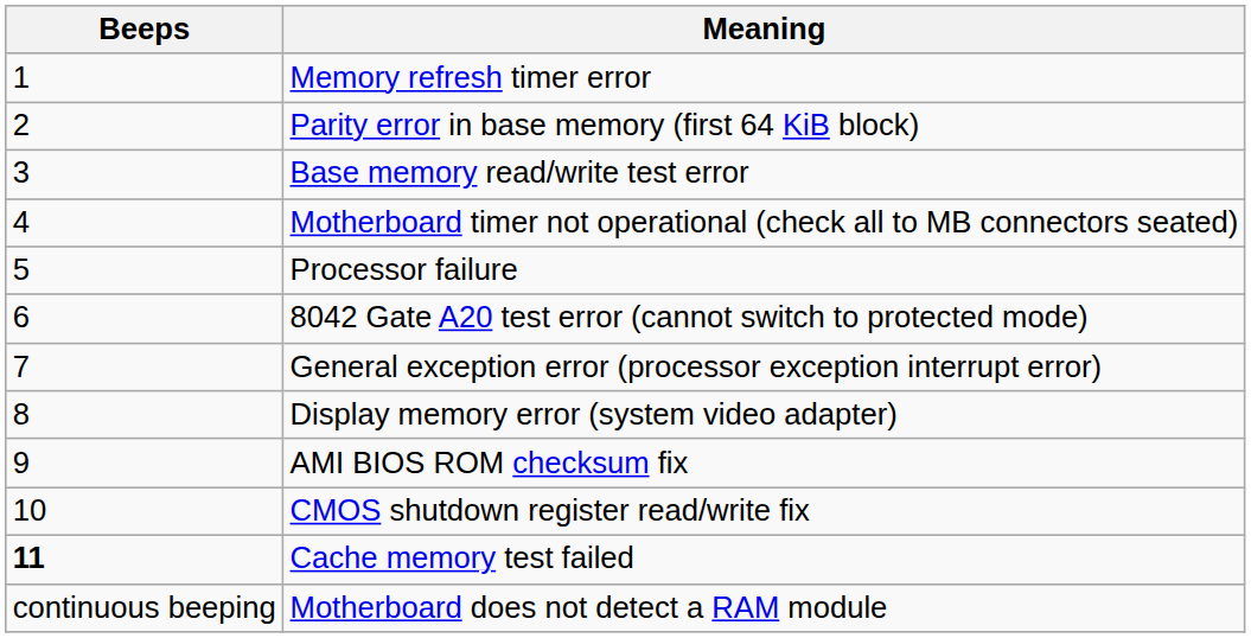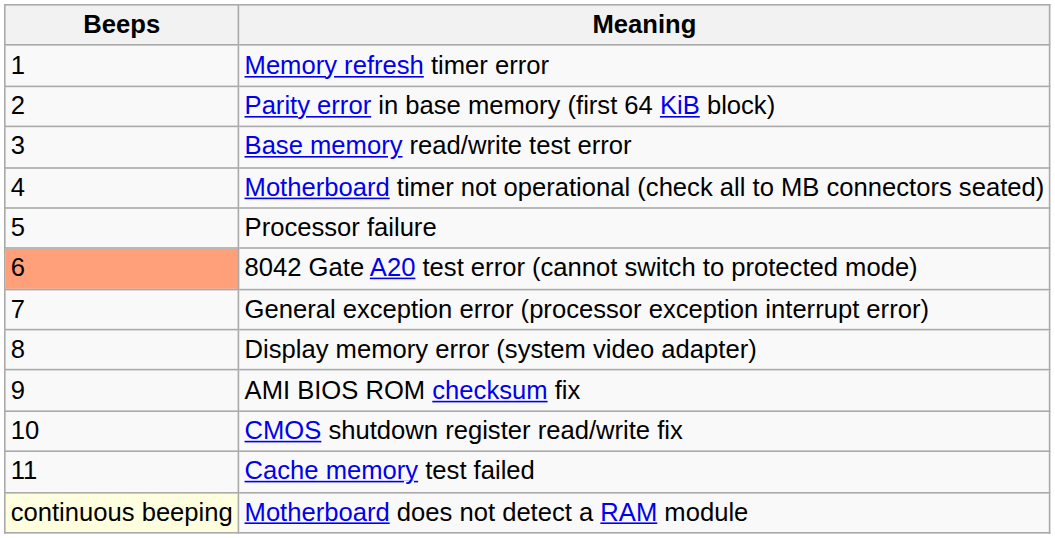8042 Gate A20 test error (cannot switch to protected mode) | Beeps: no background -> lightsalmon background
Cache memory test failed | Beeps: bold -> normal
Motherboard does not detect a RAM module | Beeps: no background -> lightyellow background
